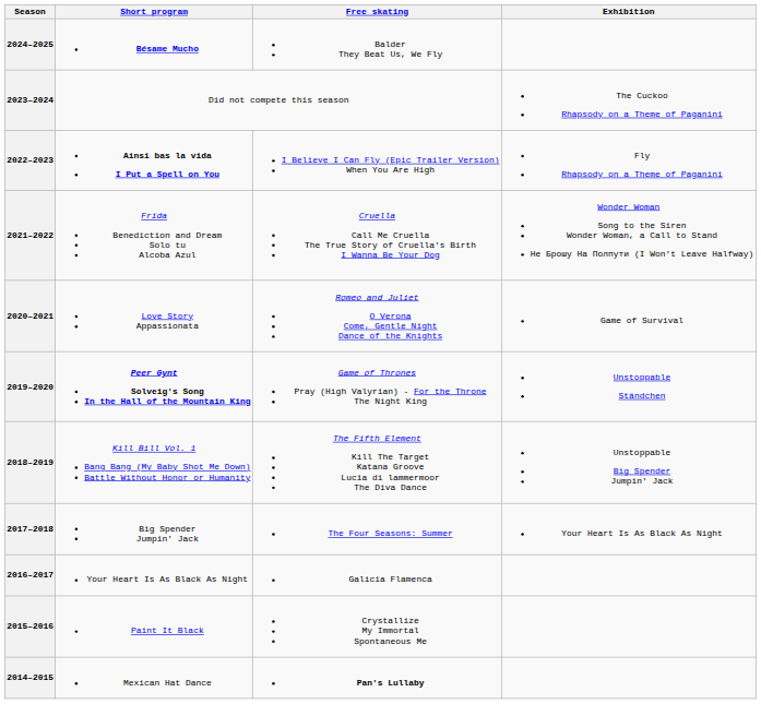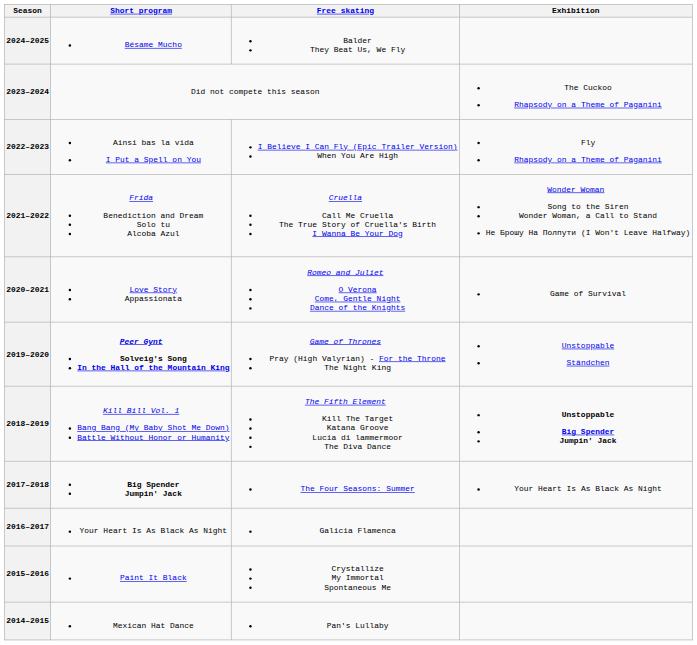2024–2025 | Short program: bold -> normal
2022–2023 | Short program: bold -> normal
2018–2019 | Exhibition: normal -> bold
2017–2018 | Short program: normal -> bold
2014–2015 | Free skating: bold -> normal
